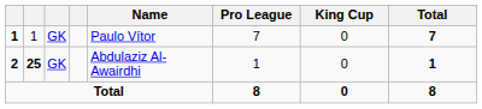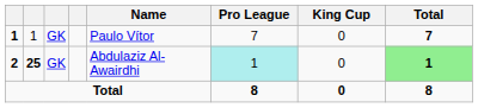2 | Pro League: no background -> paleturquoise background
2 | Total: no background -> lightgreen background
